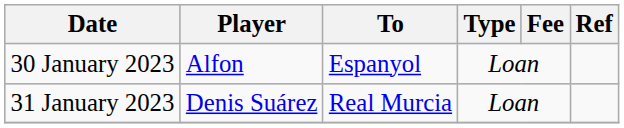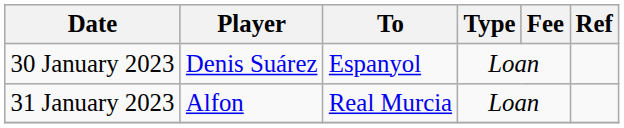30 January 2023 | Player: Alfon -> Denis Suárez
31 January 2023 | Player: Denis Suárez -> Alfon
